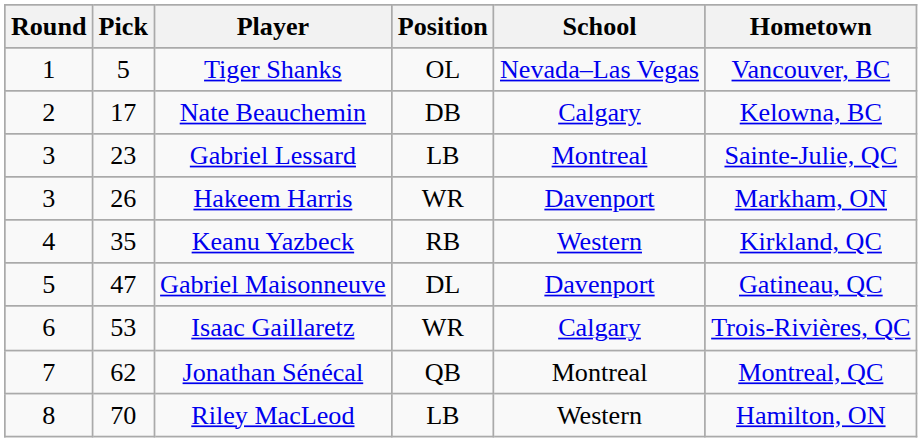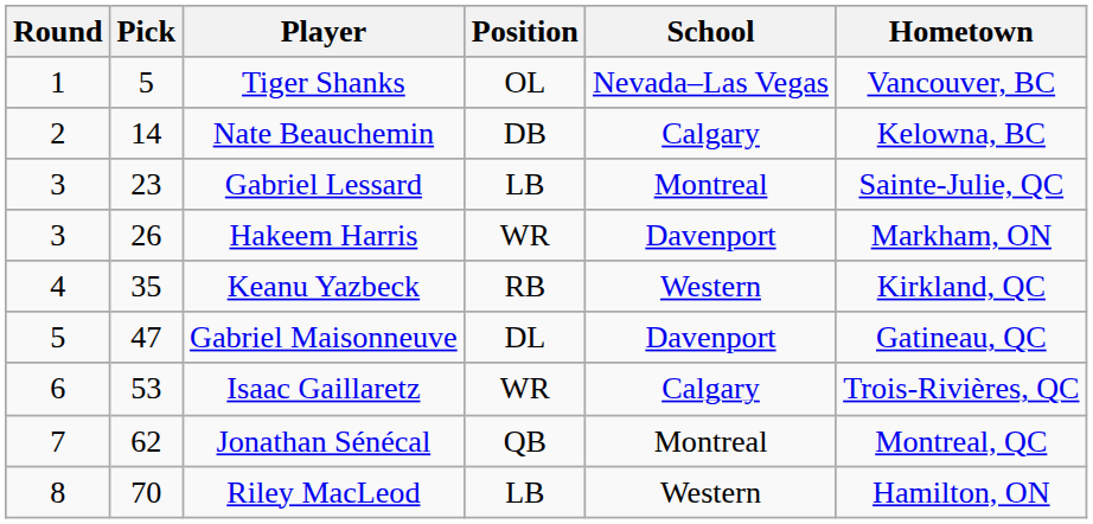Nate Beauchemin | Pick: 17 -> 14
